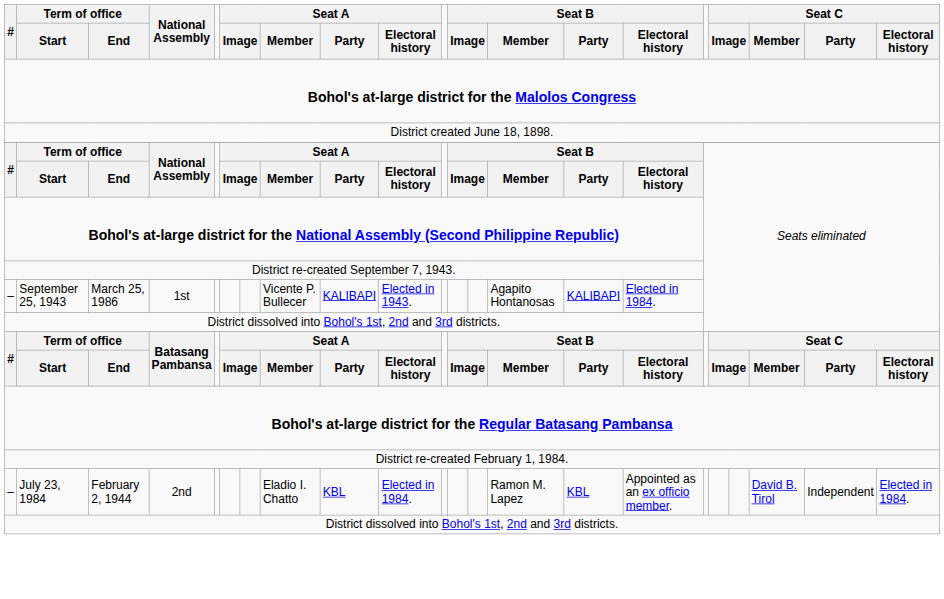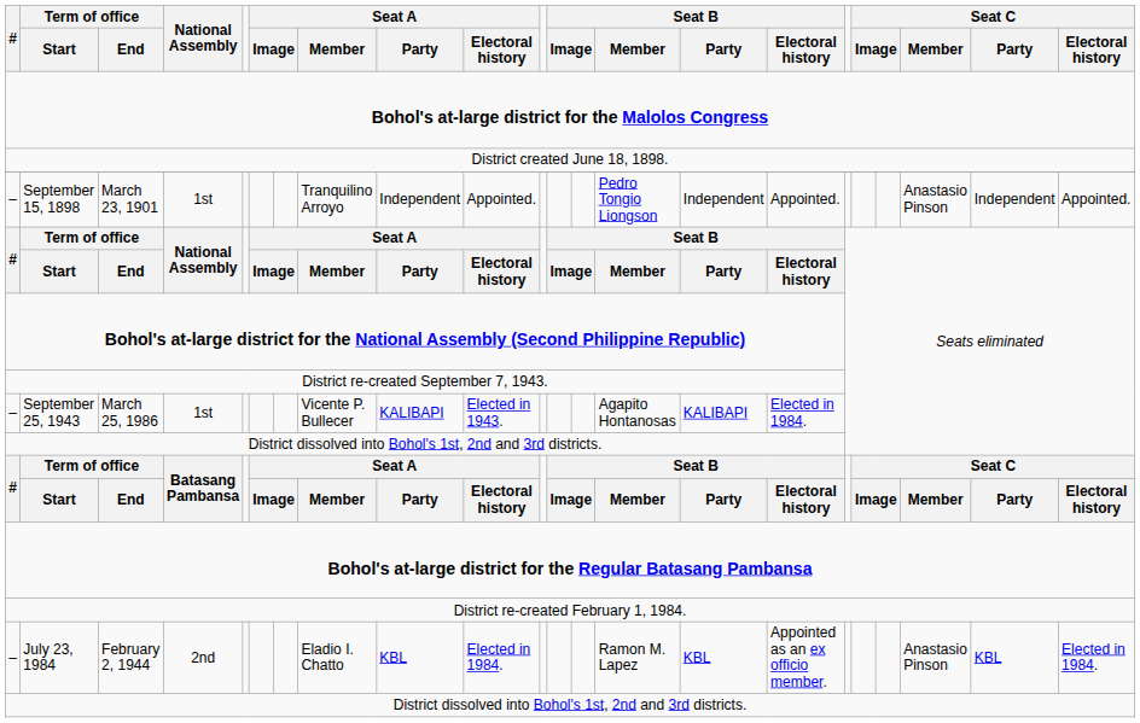+ row: – | September 15, 1898 | March 23, 1901 | 1st | Tranquilino Arroyo | Independent | Appointed. | Pedro Tongio Liongson | Independent | Appointed. | Anastasio Pinson | Independent | Appointed.
July 23, 1984 | Seat C / Member: David B. Tirol -> Anastasio Pinson
July 23, 1984 | Seat C / Party: Independent -> KBL
